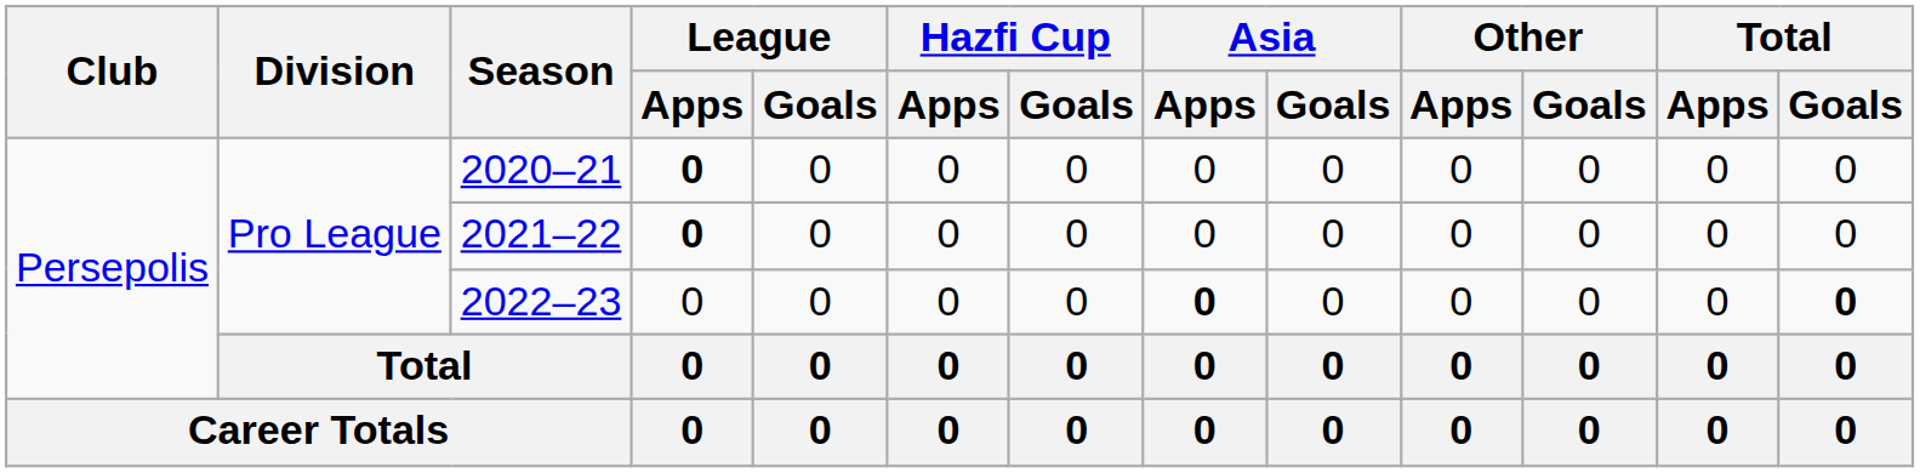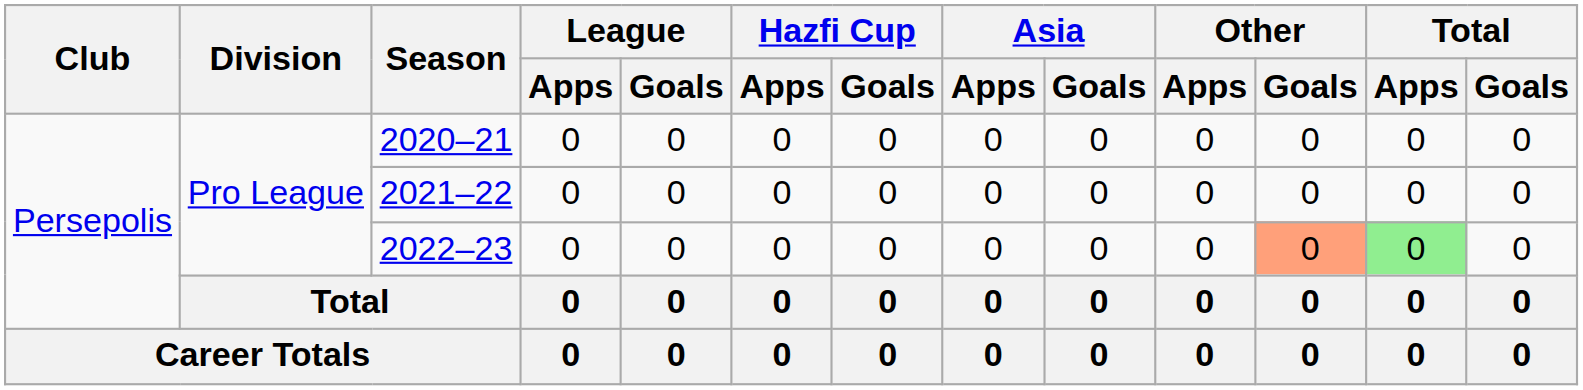2020–21 | League / Apps: bold -> normal
2021–22 | League / Apps: bold -> normal
2022–23 | Asia / Apps: bold -> normal
2022–23 | Other / Goals: no background -> lightsalmon background
2022–23 | Total / Apps: no background -> lightgreen background
2022–23 | Total / Goals: bold -> normal
